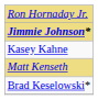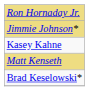row 2 | column 1: bold -> normal
